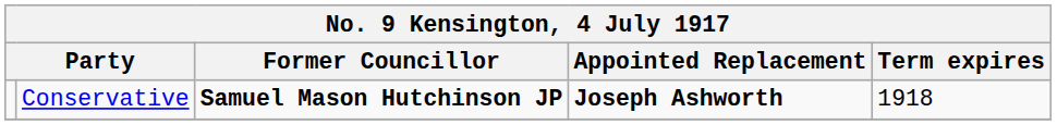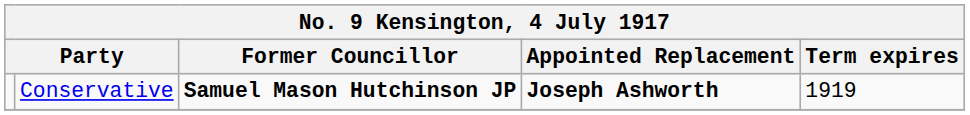Conservative | Term expires: 1918 -> 1919
